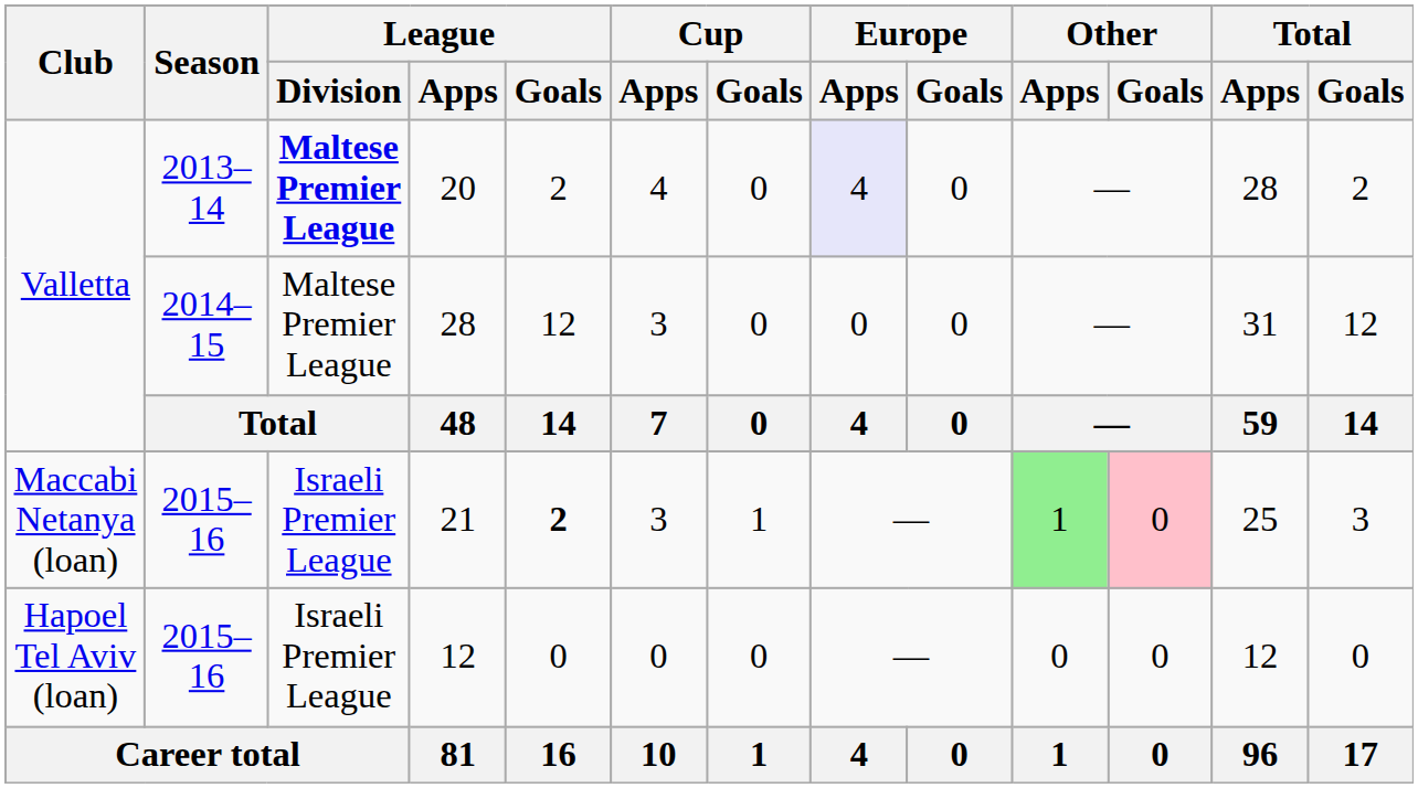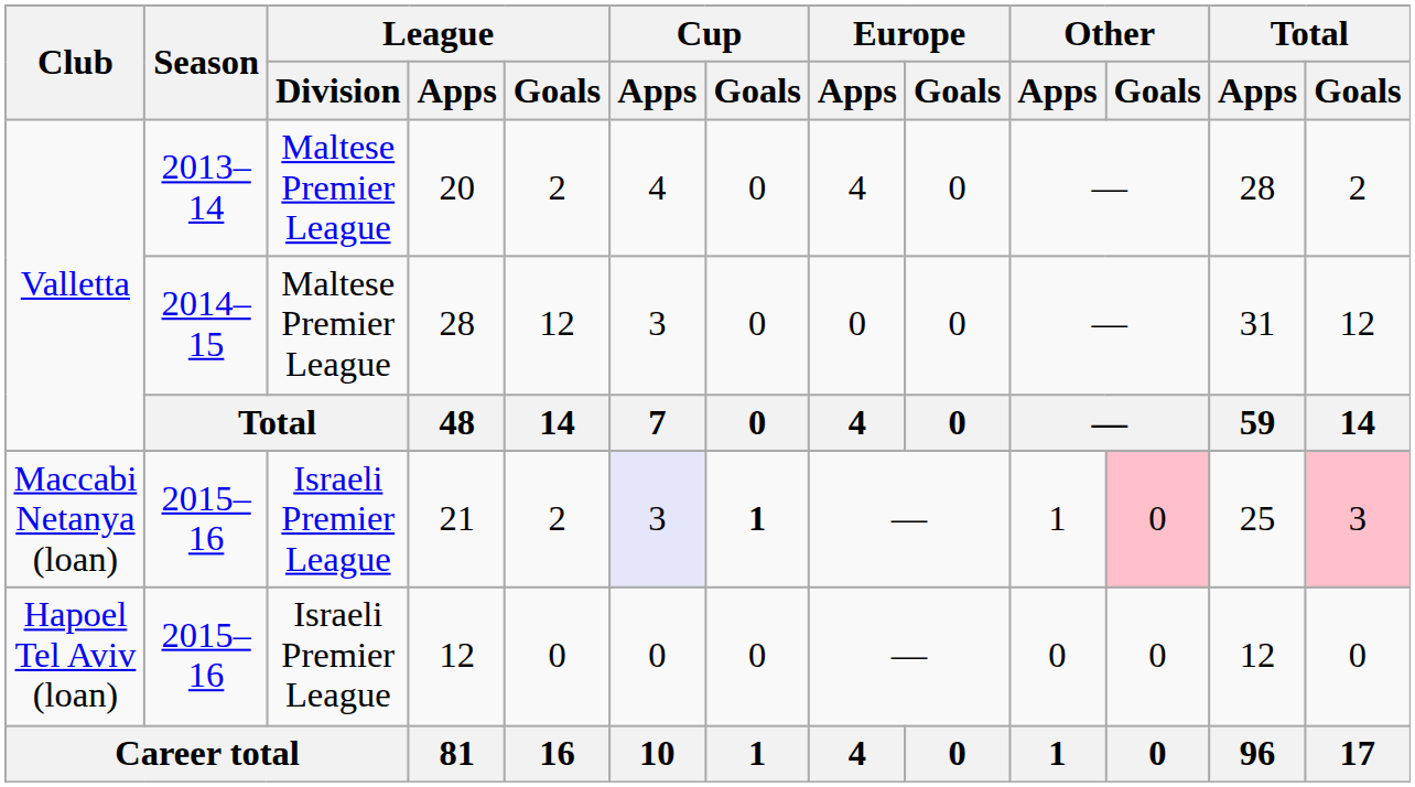20 | League / Division: bold -> normal
20 | Europe / Apps: lavender background -> no background
21 | League / Goals: bold -> normal
21 | Cup / Apps: no background -> lavender background
21 | Cup / Goals: normal -> bold
21 | Other / Apps: lightgreen background -> no background
21 | Total / Goals: no background -> pink background
